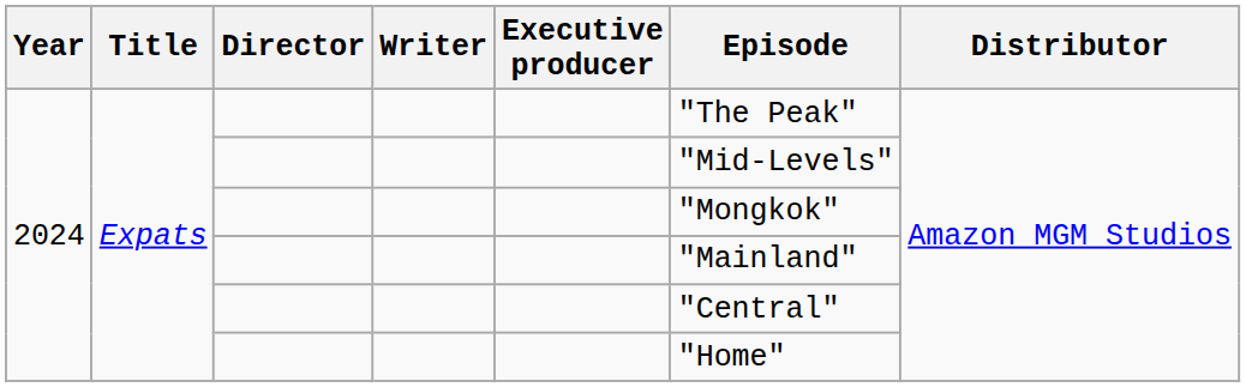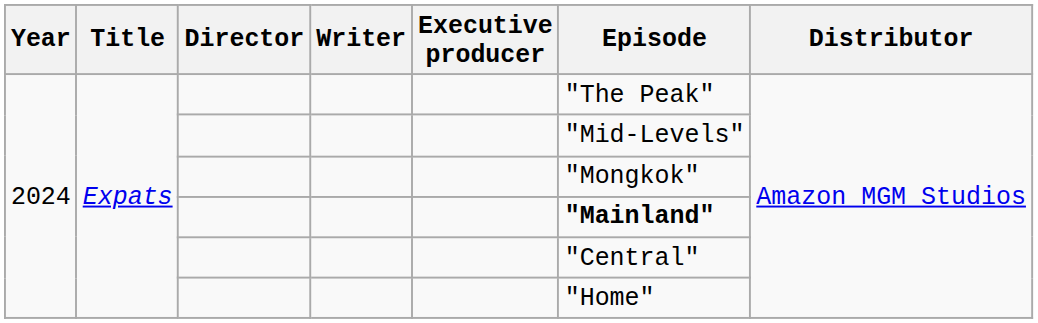row 5 | Episode: normal -> bold
